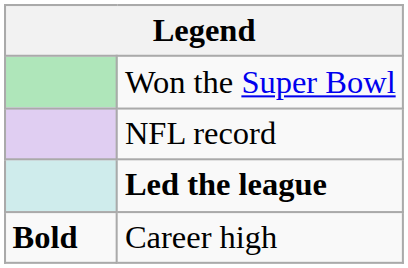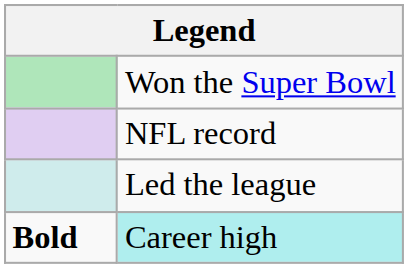Led the league | column 2: bold -> normal
Career high | column 2: no background -> paleturquoise background
